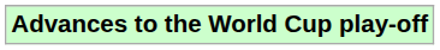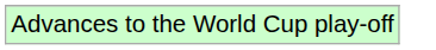row 1 | column 1: bold -> normal
